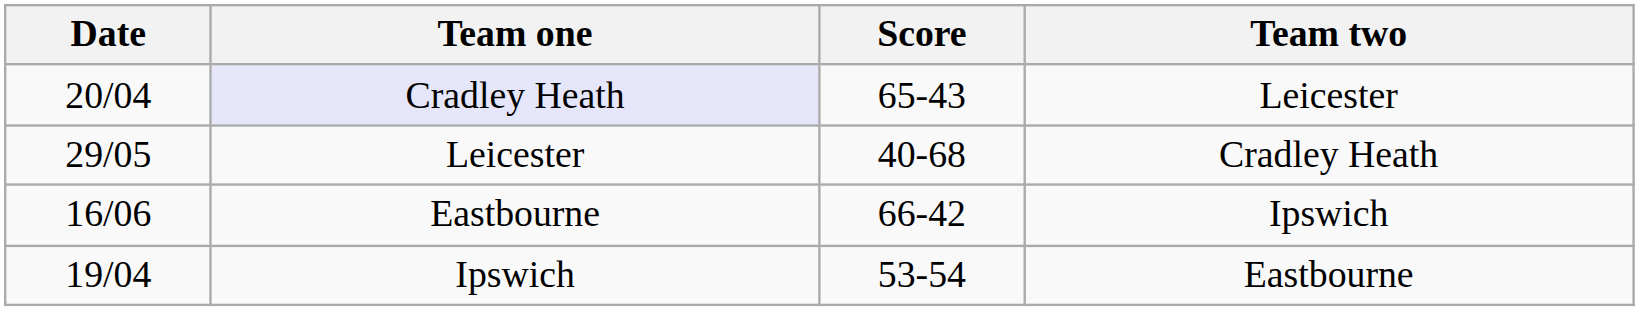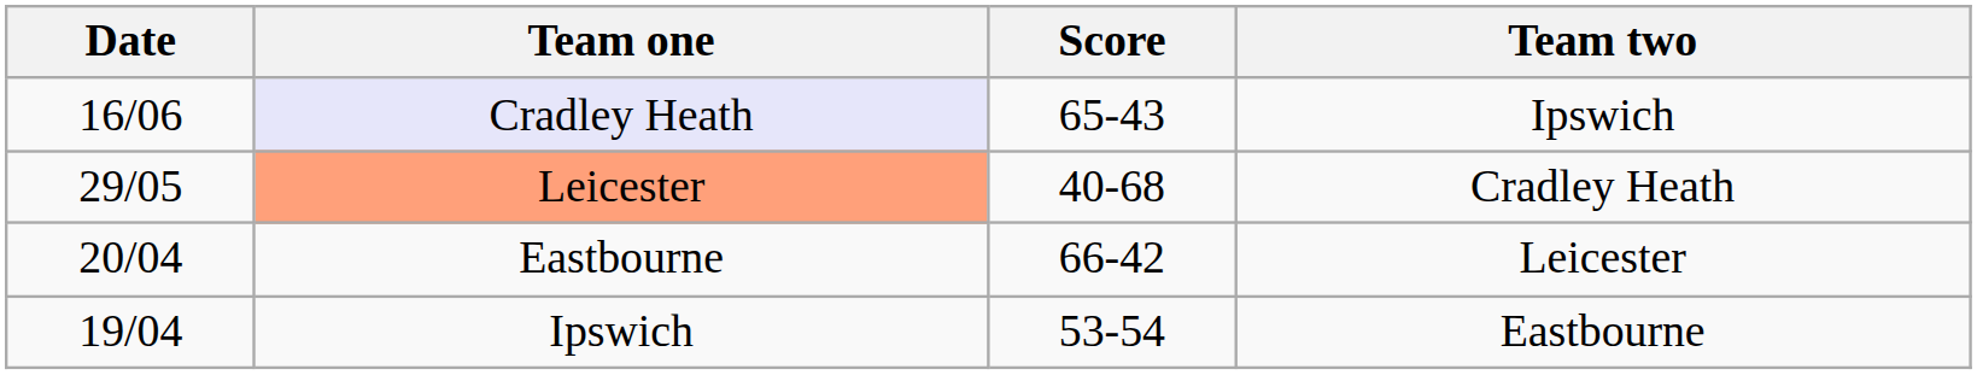row 2 | Date: 20/04 -> 16/06
row 2 | Team two: Leicester -> Ipswich
row 3 | Team one: no background -> lightsalmon background
row 4 | Date: 16/06 -> 20/04
row 4 | Team two: Ipswich -> Leicester
